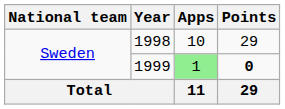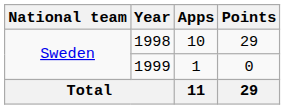1999 | Apps: lightgreen background -> no background
1999 | Points: bold -> normal
